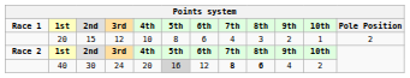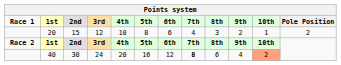40 | 5th: lightgrey background -> no background
40 | 8th: bold -> normal
40 | 10th: no background -> lightsalmon background
